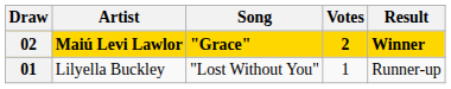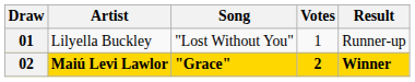rows swapped: 01 <-> 02
